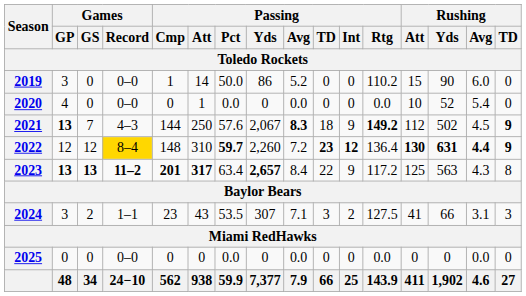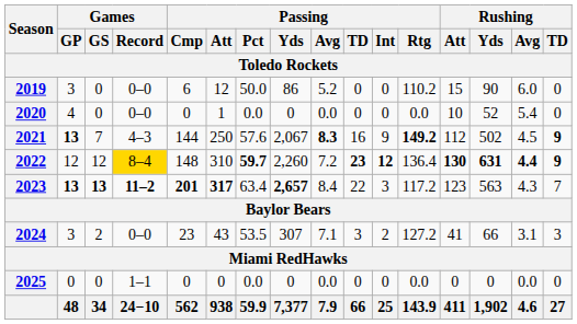2019 | Passing / Cmp / Toledo Rockets: 1 -> 6
2019 | Passing / Att / Toledo Rockets: 14 -> 12
2021 | Passing / TD / Toledo Rockets: 18 -> 16
2023 | Passing / Int / Toledo Rockets: 9 -> 3
2023 | Rushing / Att / Toledo Rockets: 125 -> 123
2023 | Rushing / TD / Toledo Rockets: 8 -> 7
2024 | Games / Record / Toledo Rockets: 1–1 -> 0–0
2024 | Passing / Rtg / Toledo Rockets: 127.5 -> 127.2
2025 | Games / Record / Toledo Rockets: 0–0 -> 1–1
